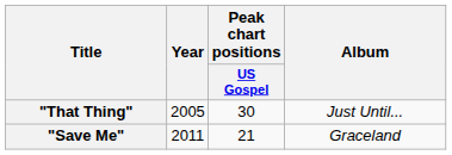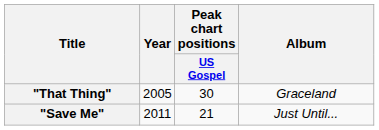"That Thing" | Album: Just Until... -> Graceland
"Save Me" | Album: Graceland -> Just Until...
